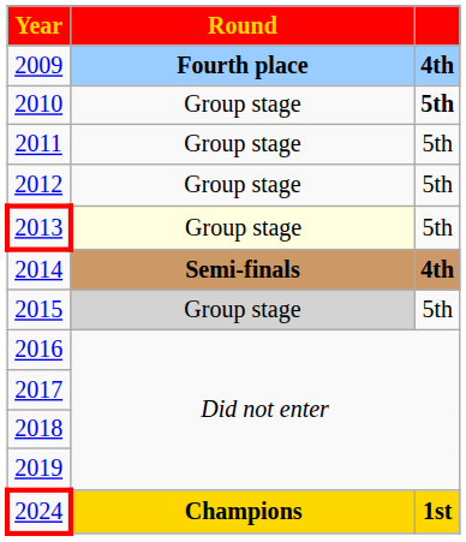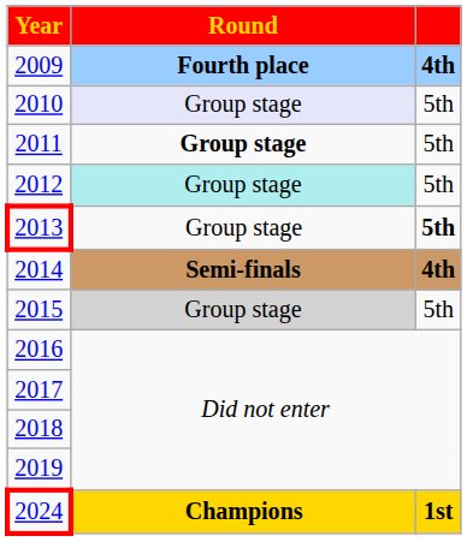2010 | Round: no background -> lavender background
2010 | column 3: bold -> normal
2011 | Round: normal -> bold
2012 | Round: no background -> paleturquoise background
2013 | Round: lightyellow background -> no background
2013 | column 3: normal -> bold
